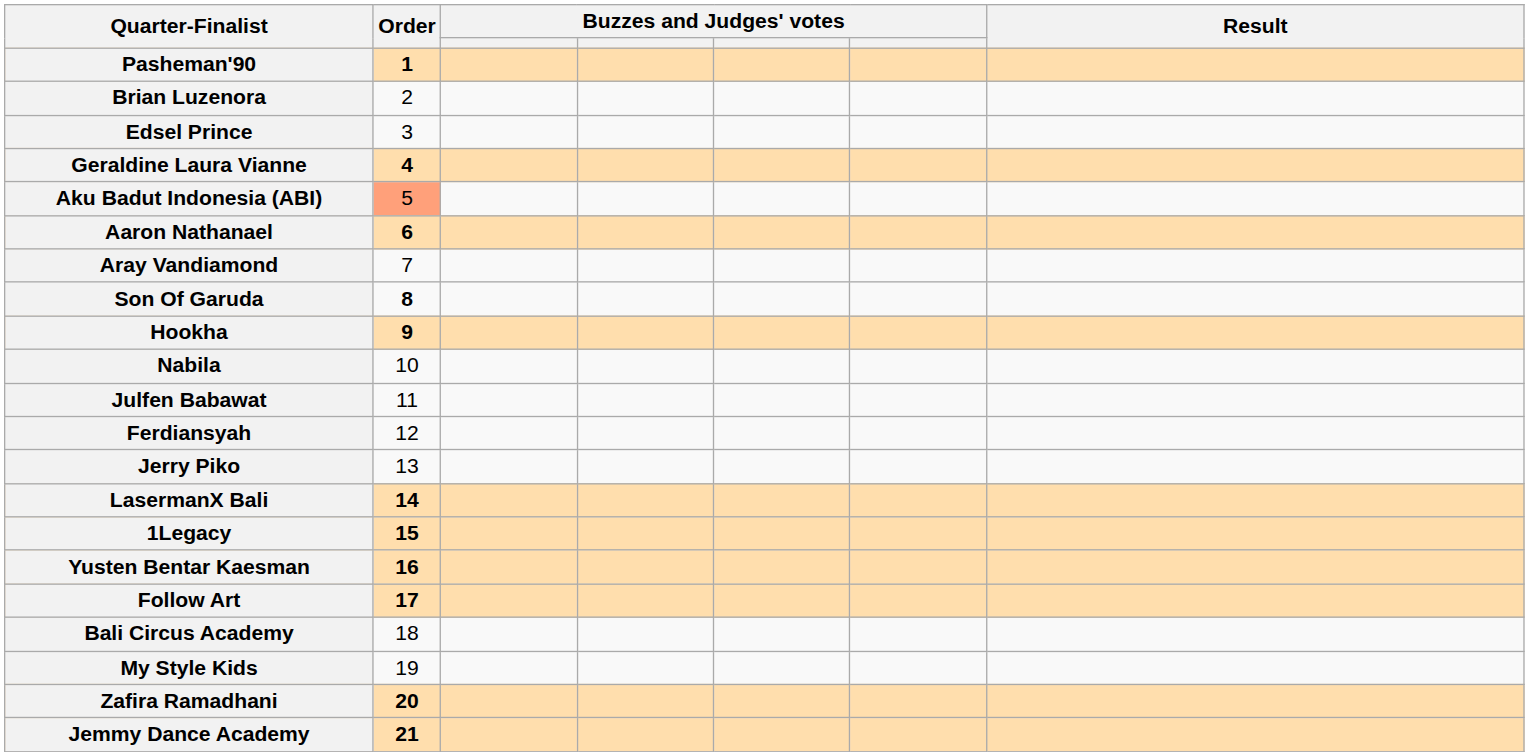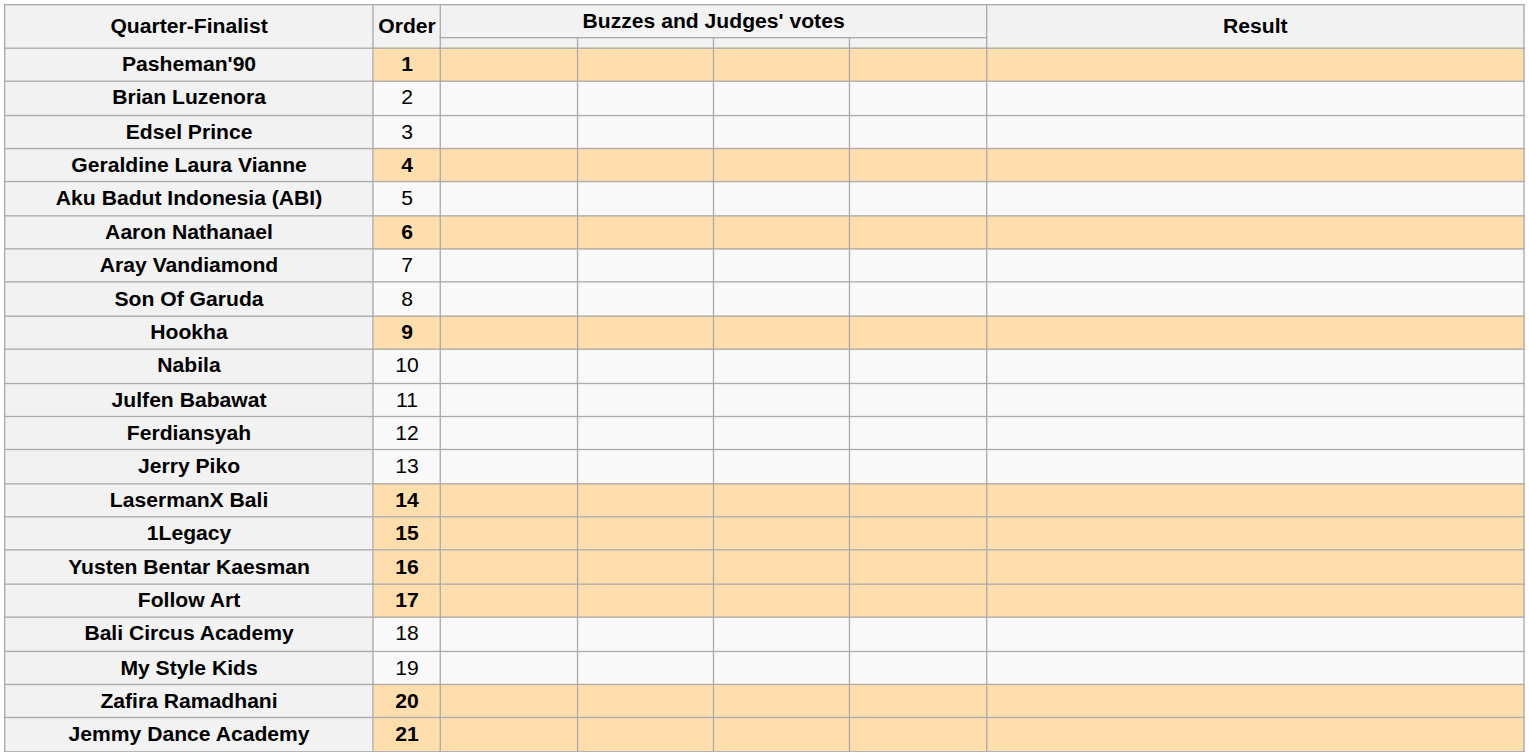Aku Badut Indonesia (ABI) | Order: lightsalmon background -> no background
Son Of Garuda | Order: bold -> normal
